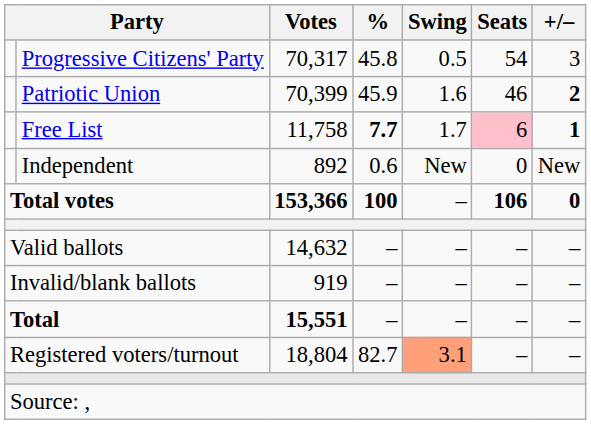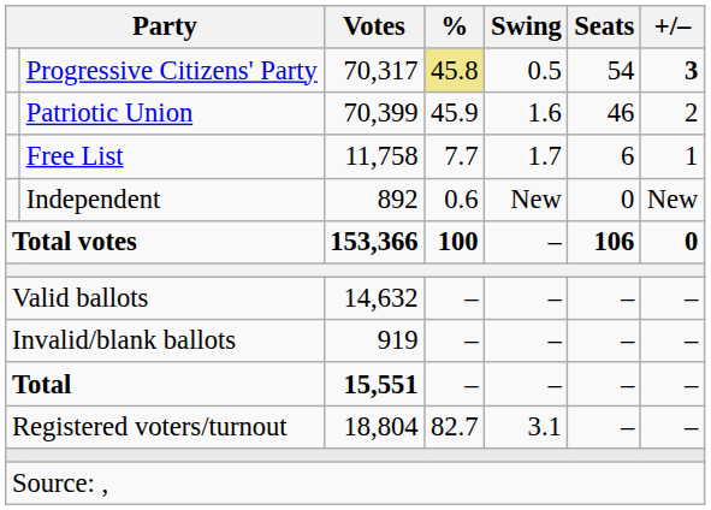Progressive Citizens' Party | %: no background -> khaki background
Progressive Citizens' Party | +/–: normal -> bold
Patriotic Union | +/–: bold -> normal
Free List | %: bold -> normal
Free List | Seats: pink background -> no background
Free List | +/–: bold -> normal
Registered voters/turnout | Swing: lightsalmon background -> no background
